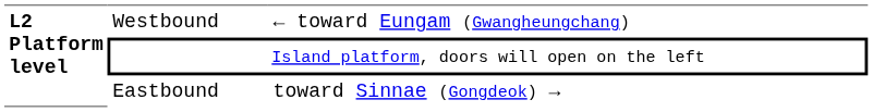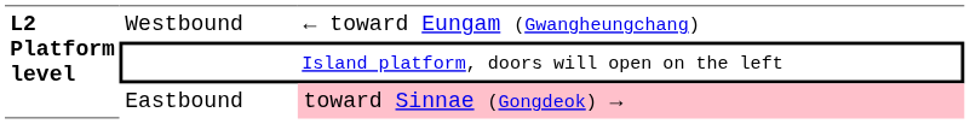Eastbound | column 3: no background -> pink background
